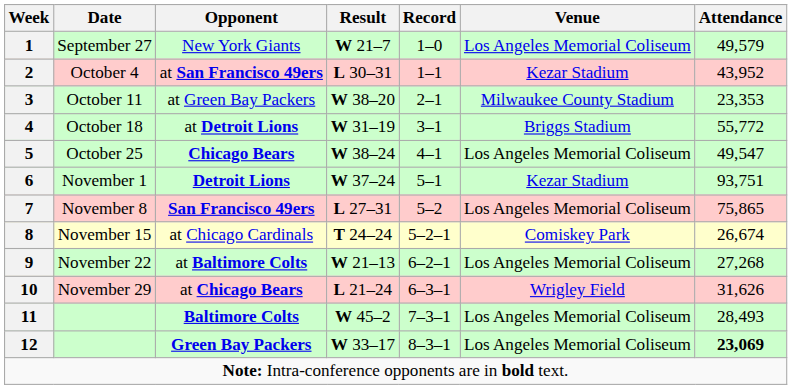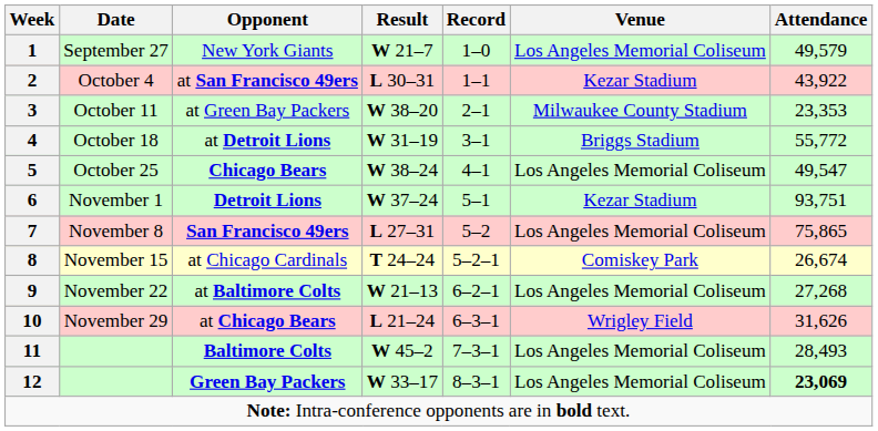2 | Attendance: 43,952 -> 43,922
